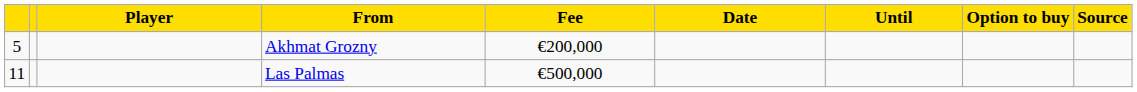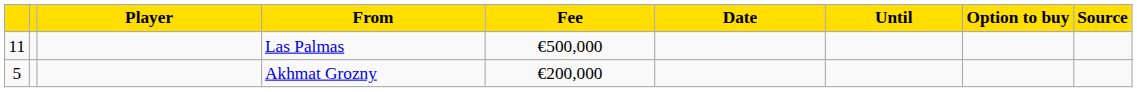rows swapped: Akhmat Grozny <-> Las Palmas
